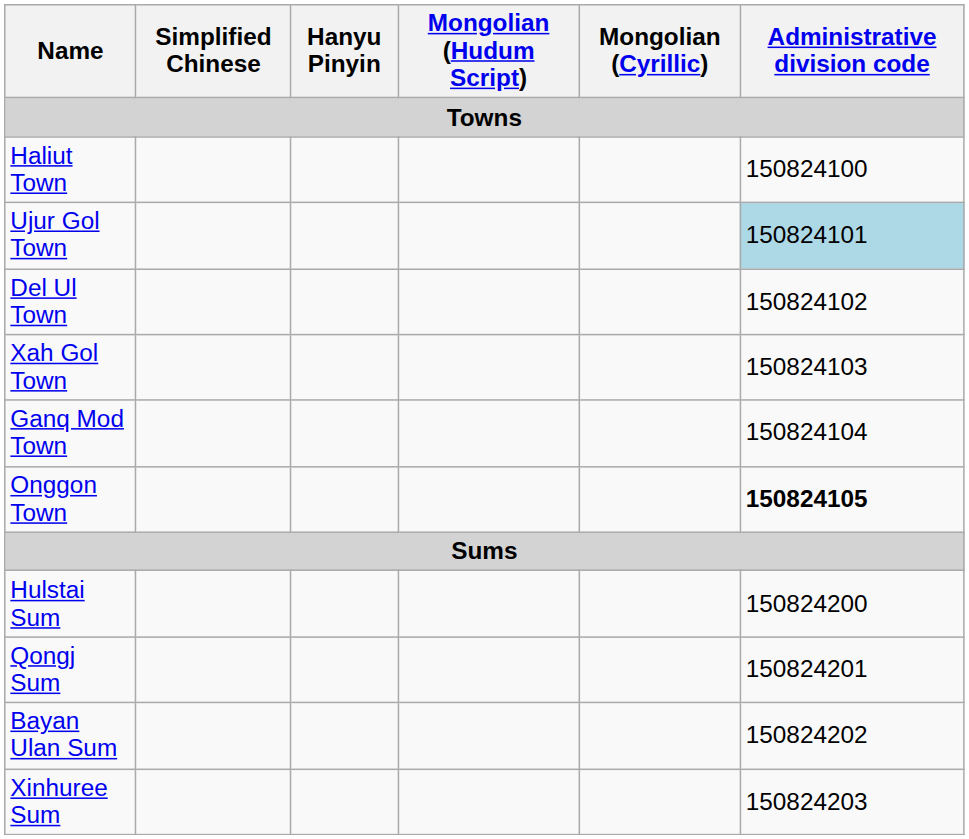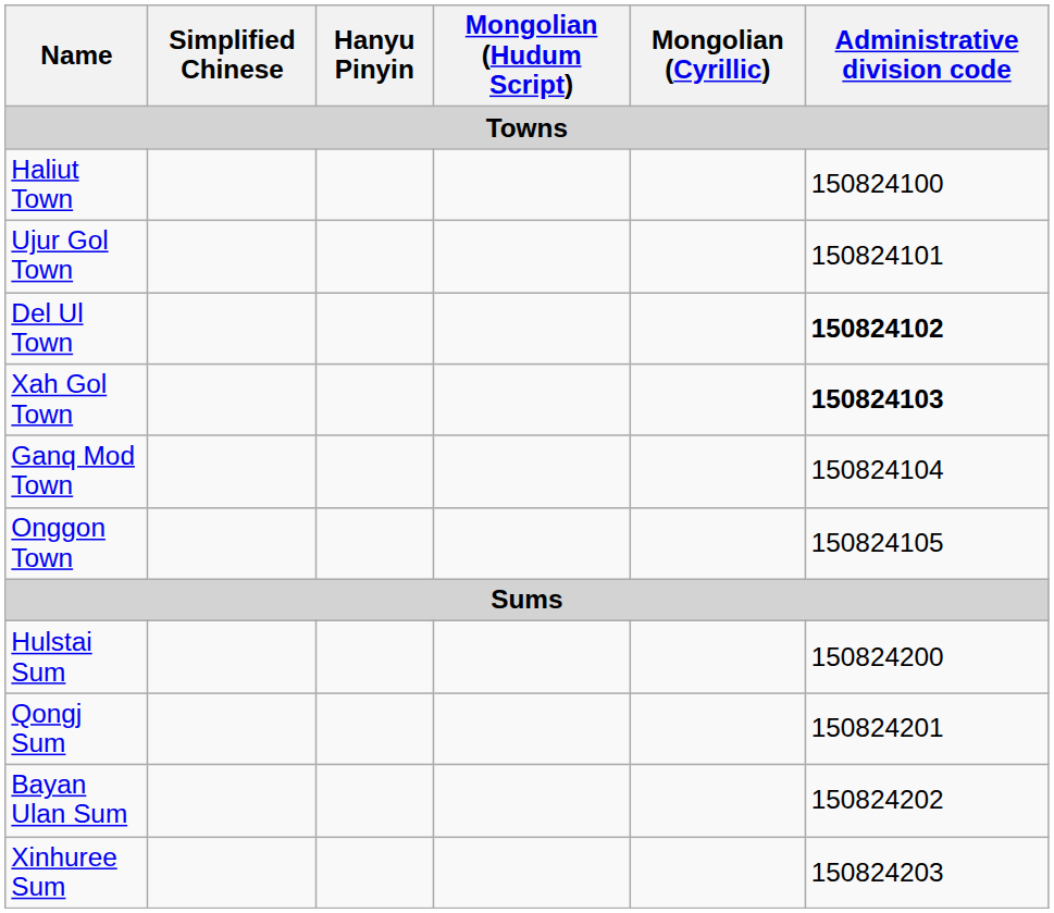Ujur Gol Town | Administrative division code: lightblue background -> no background
Del Ul Town | Administrative division code: normal -> bold
Xah Gol Town | Administrative division code: normal -> bold
Onggon Town | Administrative division code: bold -> normal
